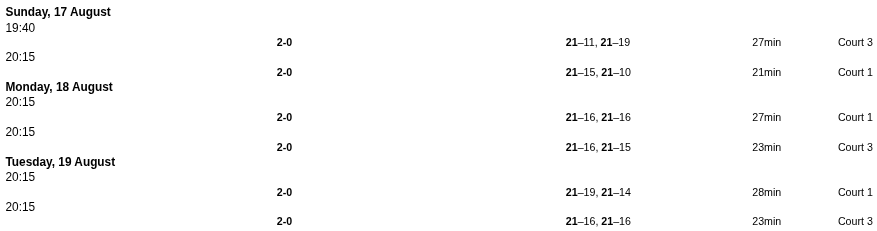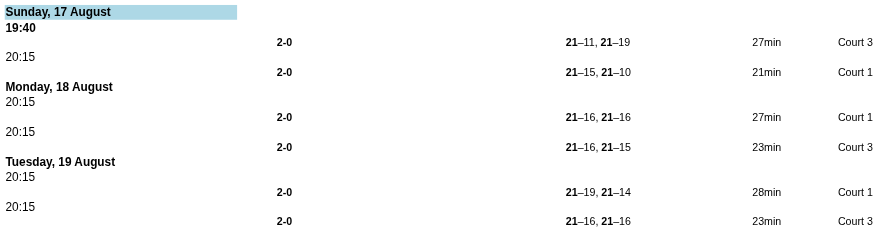Sunday, 17 August | column 1: no background -> lightblue background
19:40 | column 1: normal -> bold
